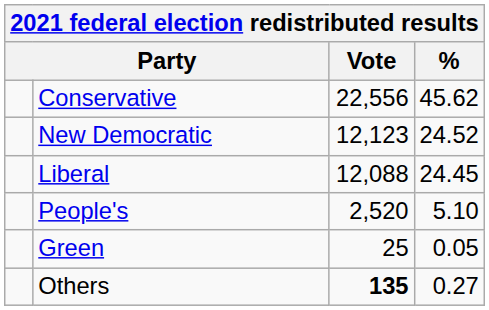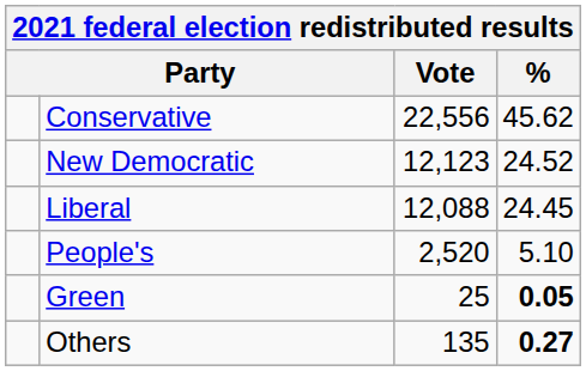Green | %: normal -> bold
Others | Vote: bold -> normal
Others | %: normal -> bold
